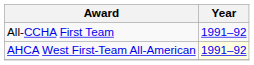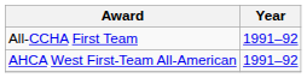row 3 | Year: lightyellow background -> no background
